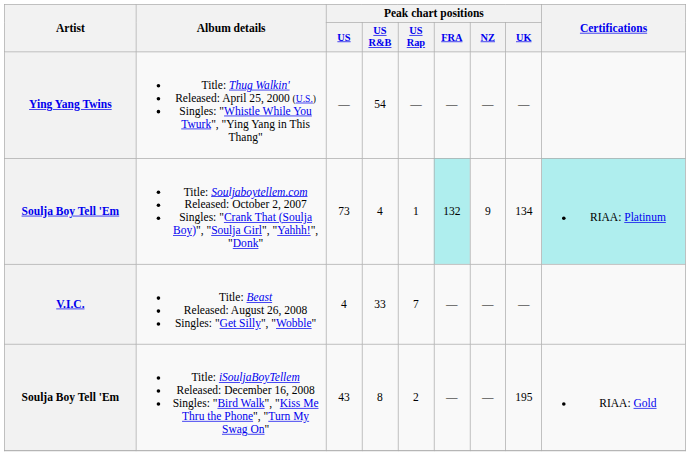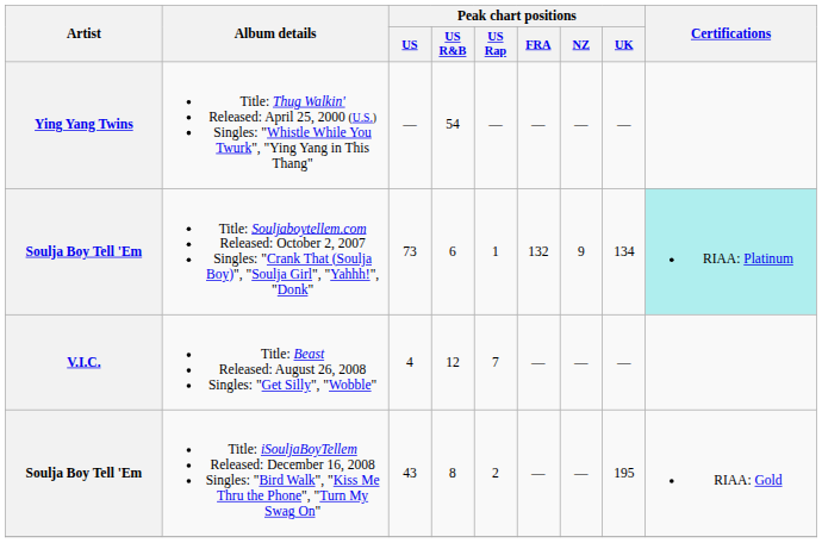row 4 | Peak chart positions / US R&B: 4 -> 6
row 4 | Peak chart positions / FRA: paleturquoise background -> no background
row 5 | Peak chart positions / US R&B: 33 -> 12
